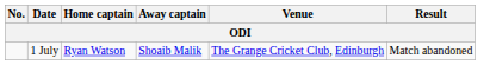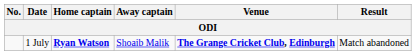1 July | Home captain: normal -> bold
1 July | Venue: normal -> bold
